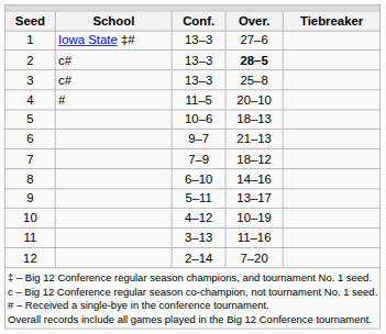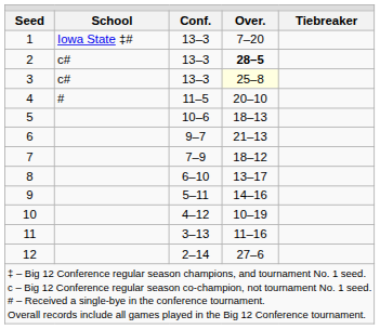1 | column 4: 27–6 -> 7–20
3 | column 4: no background -> lightyellow background
8 | column 4: 14–16 -> 13–17
9 | column 4: 13–17 -> 14–16
12 | column 4: 7–20 -> 27–6
